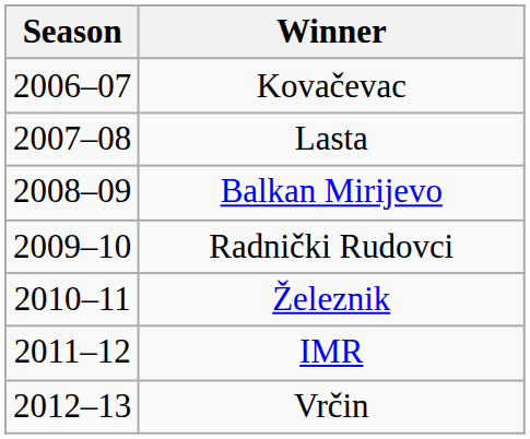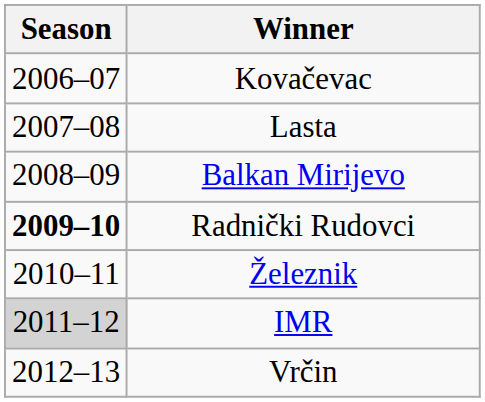Radnički Rudovci | Season: normal -> bold
IMR | Season: no background -> lightgrey background
